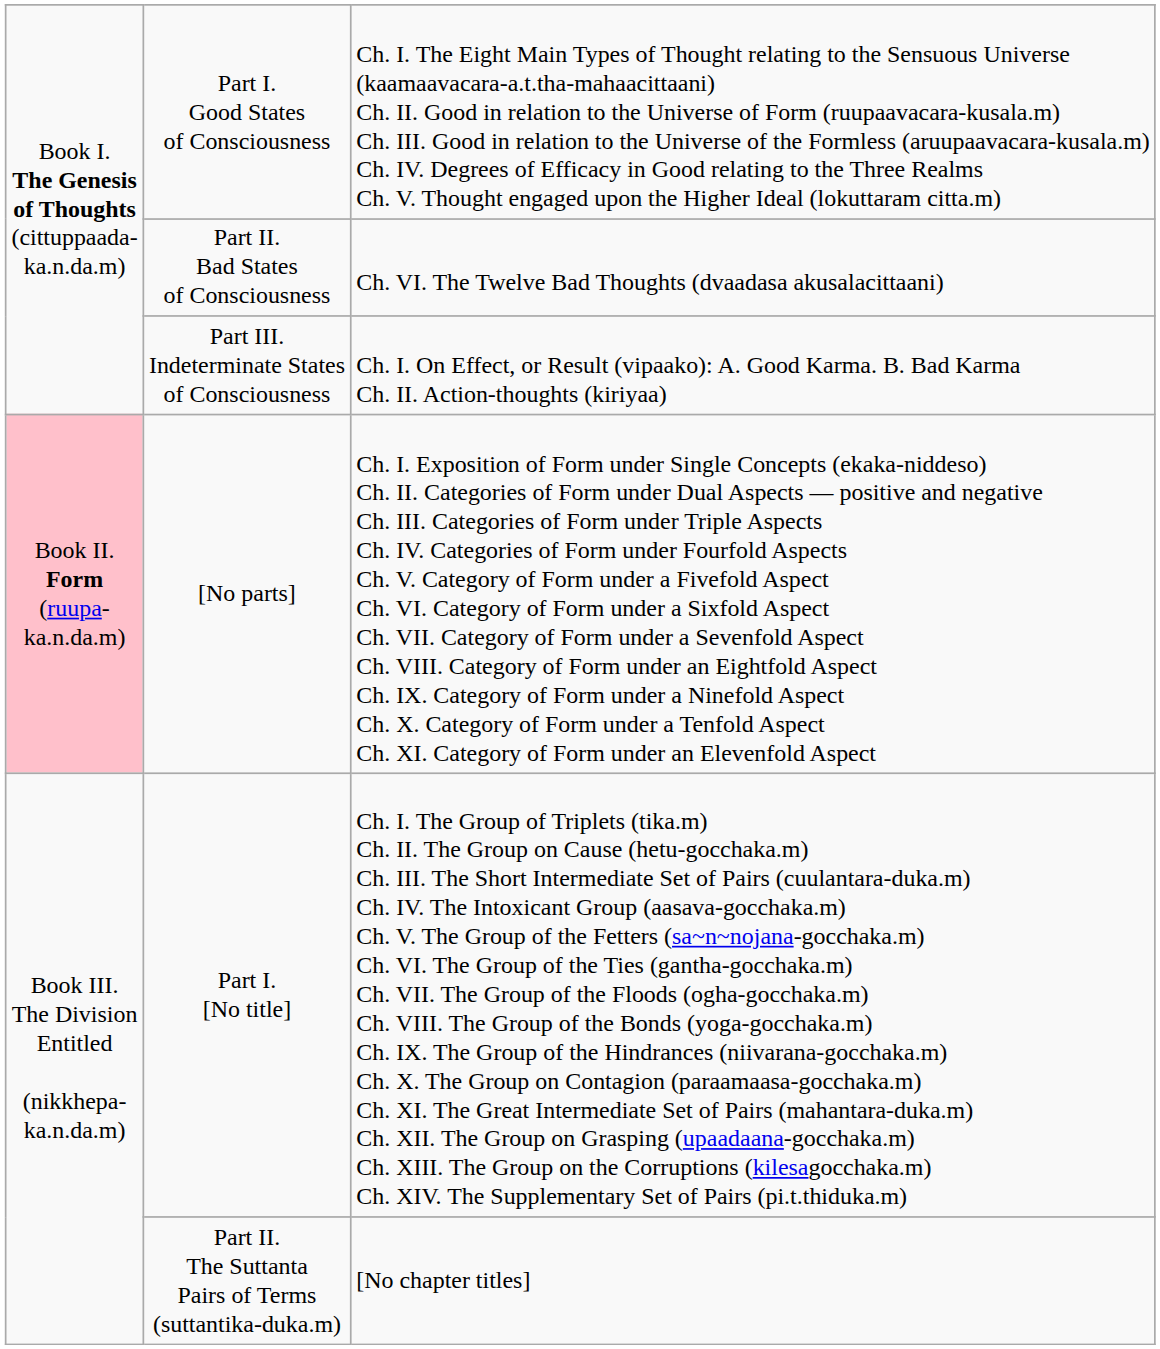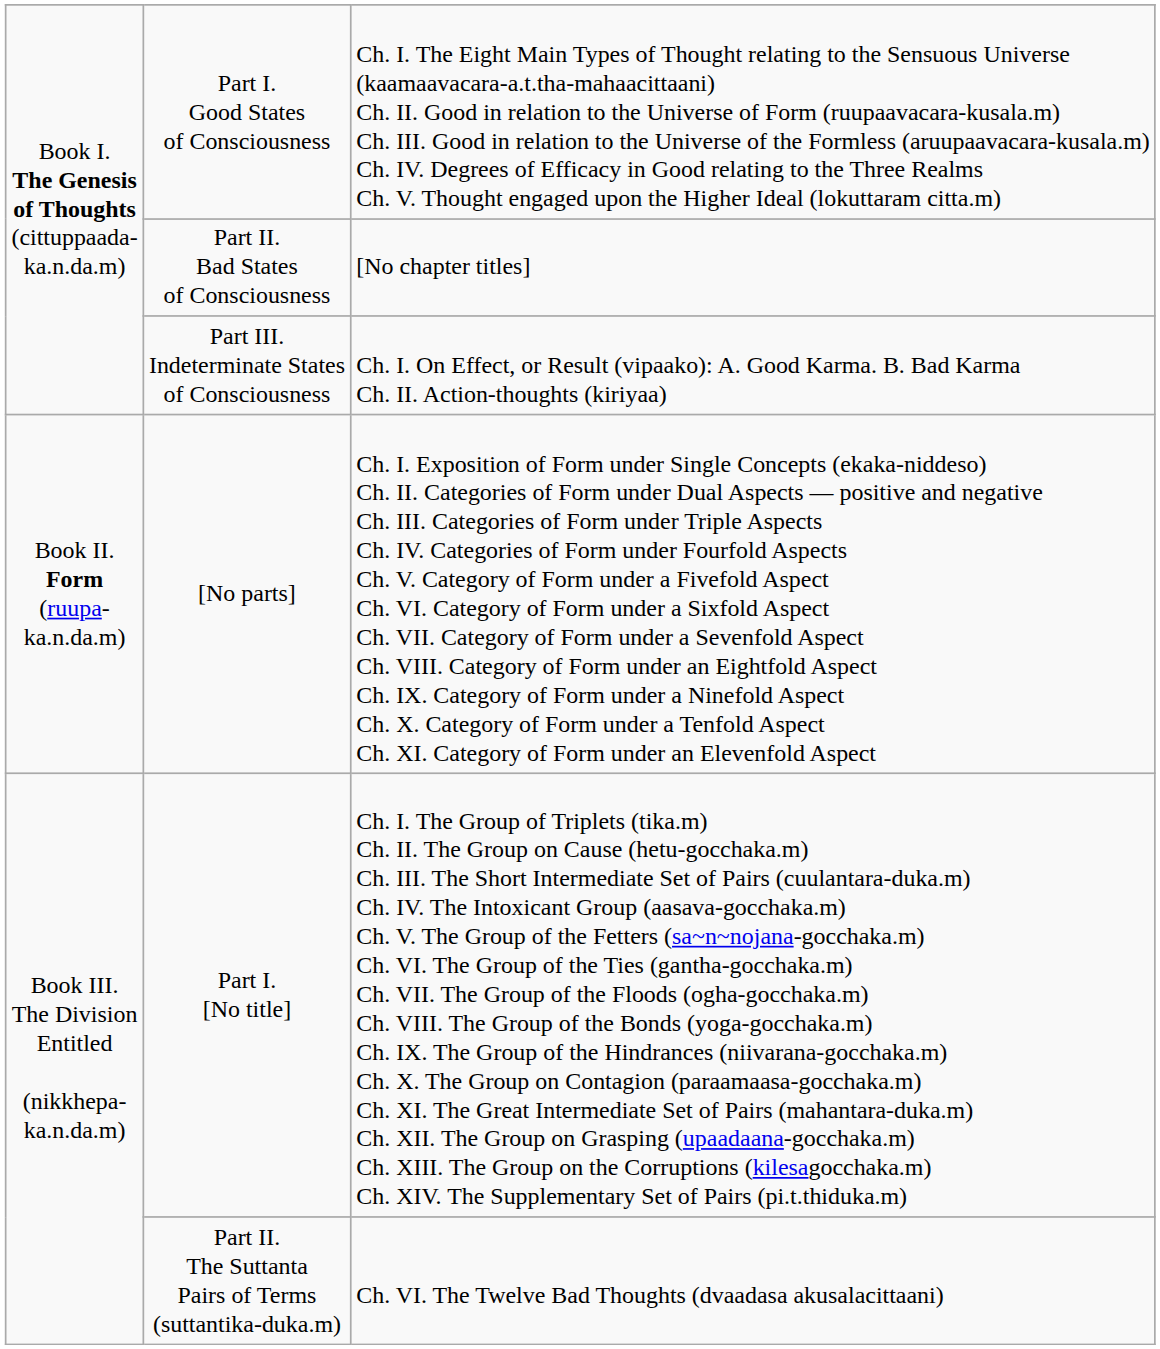Part II. Bad States of Consciousness | column 3: Ch. VI. The Twelve Bad Thoughts (dvaadasa akusalacittaani) -> [No chapter titles]
[No parts] | column 1: pink background -> no background
Part II. The Suttanta Pairs of Terms (suttantika-duka.m) | column 3: [No chapter titles] -> Ch. VI. The Twelve Bad Thoughts (dvaadasa akusalacittaani)
